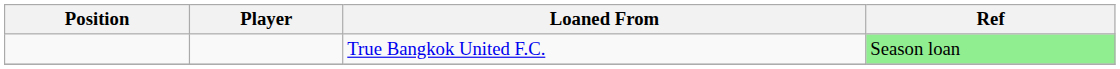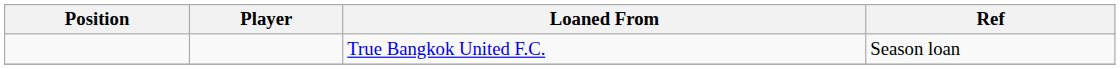True Bangkok United F.C. | Ref: lightgreen background -> no background
